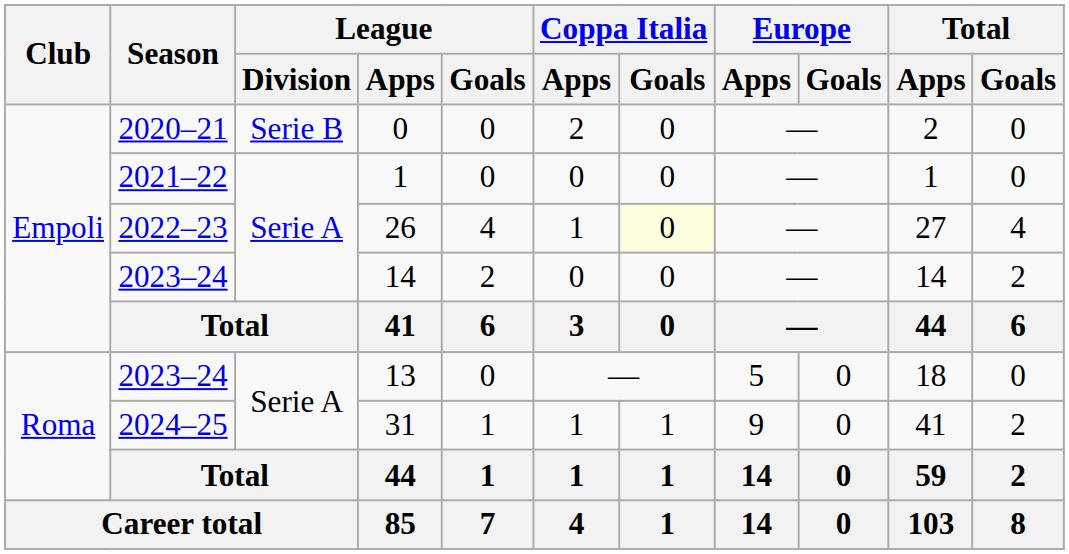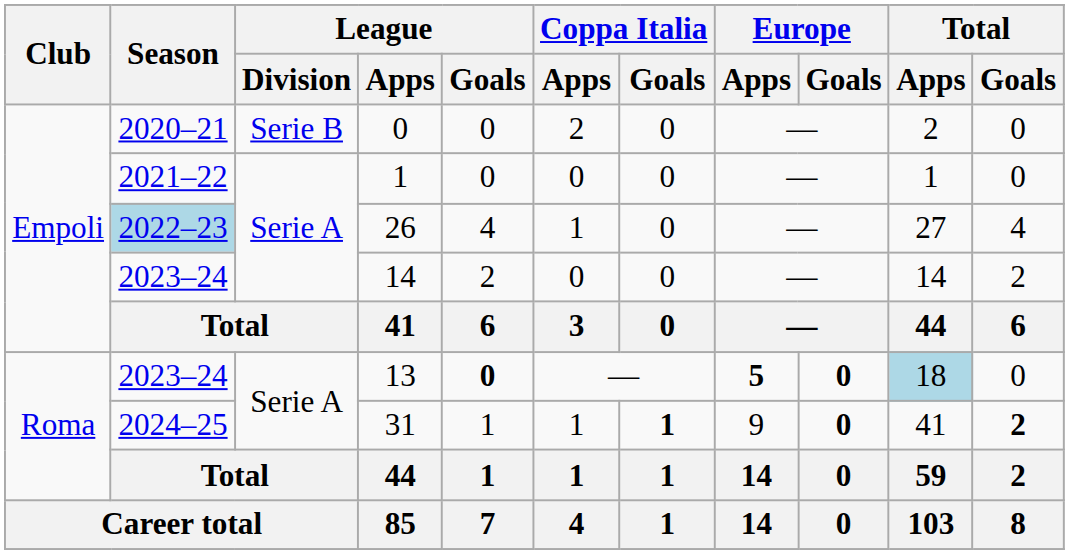26 | Season: no background -> lightblue background
26 | Coppa Italia / Goals: lightyellow background -> no background
13 | League / Goals: normal -> bold
13 | Europe / Apps: normal -> bold
13 | Europe / Goals: normal -> bold
13 | Total / Apps: no background -> lightblue background
31 | Coppa Italia / Goals: normal -> bold
31 | Europe / Goals: normal -> bold
31 | Total / Goals: normal -> bold
